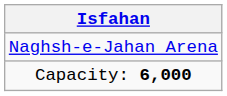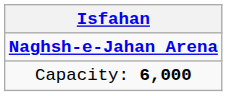row 2 | column 1: normal -> bold
